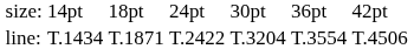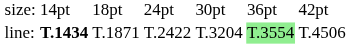line: | column 2: normal -> bold
line: | column 6: no background -> lightgreen background
